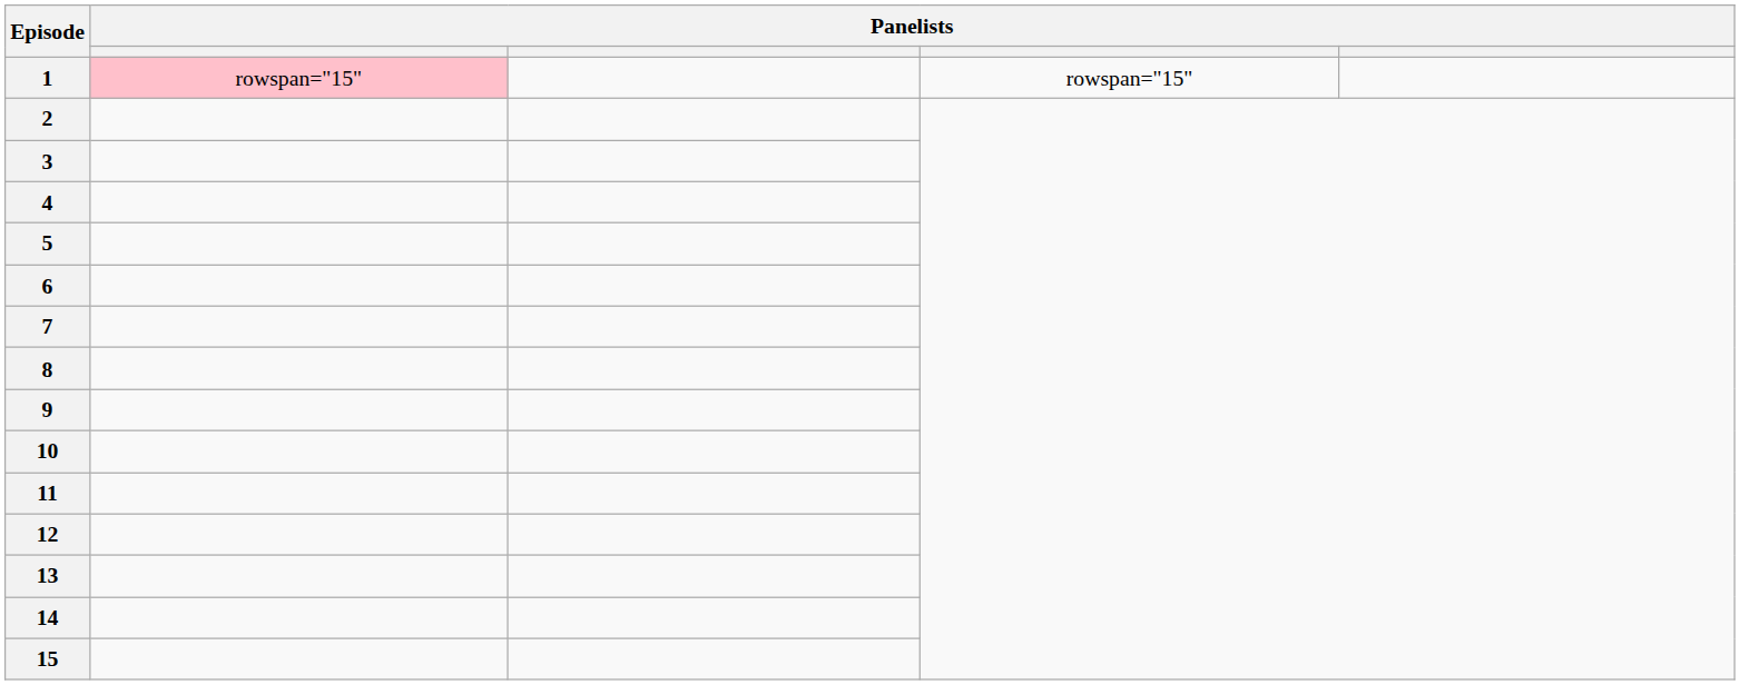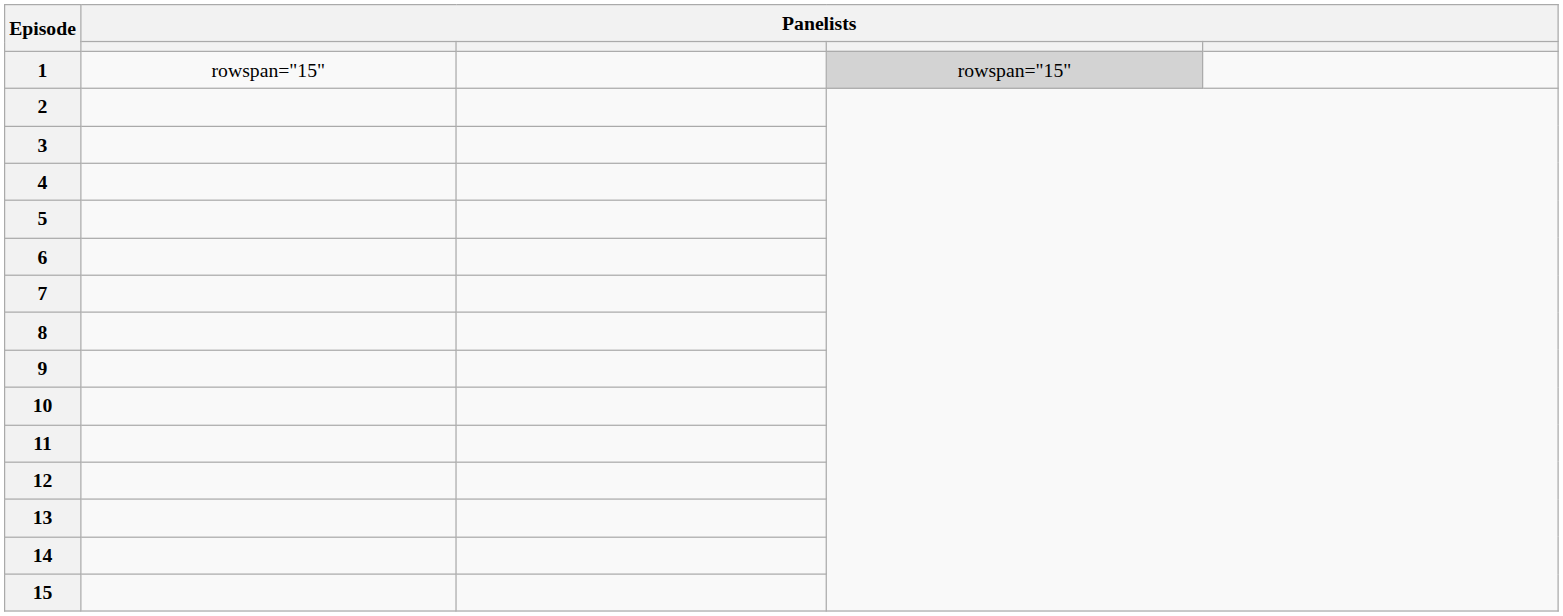1 | column 2: pink background -> no background
1 | column 4: no background -> lightgrey background
